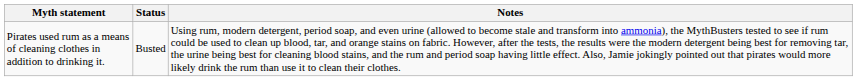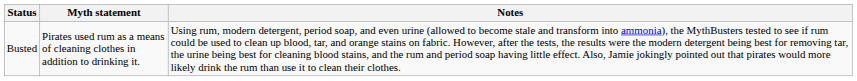columns swapped: Myth statement <-> Status
